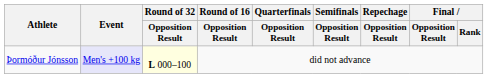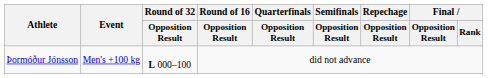Þormóður Jónsson | Event: lavender background -> no background
Þormóður Jónsson | Round of 32 / Opposition Result: lightyellow background -> no background
